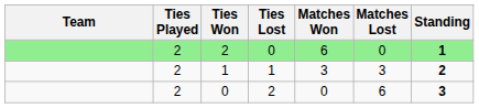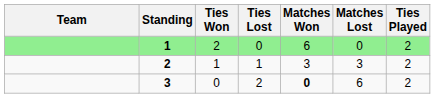columns swapped: Ties Played <-> Standing
row 4 | Matches Won: normal -> bold
